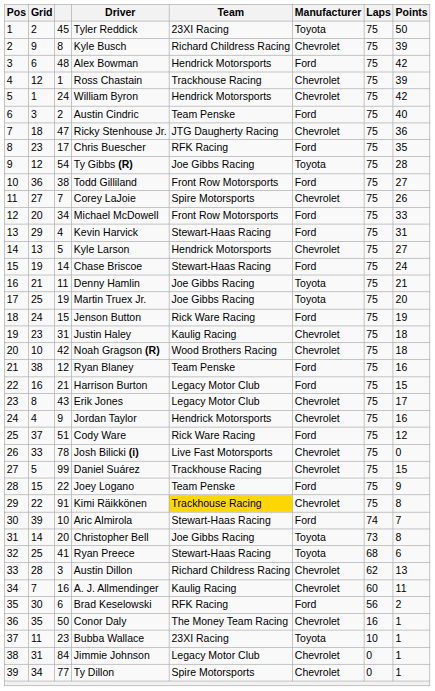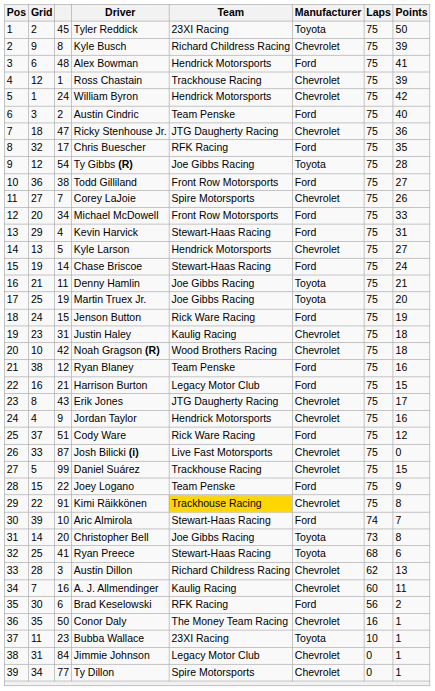Alex Bowman | Points: 42 -> 41
Chris Buescher | Grid: 23 -> 32
Erik Jones | Team: Legacy Motor Club -> JTG Daugherty Racing
Josh Bilicki (i) | column 3: 78 -> 87
